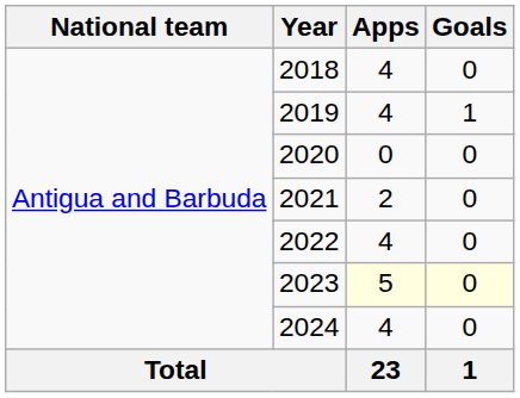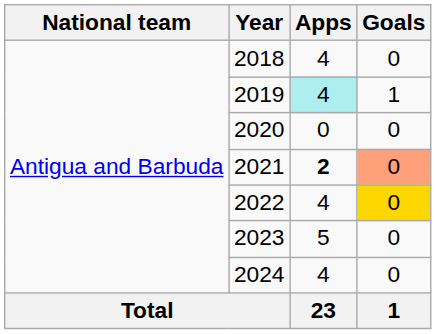2019 | Apps: no background -> paleturquoise background
2021 | Apps: normal -> bold
2021 | Goals: no background -> lightsalmon background
2022 | Goals: no background -> gold background
2023 | Apps: lightyellow background -> no background
2023 | Goals: lightyellow background -> no background
